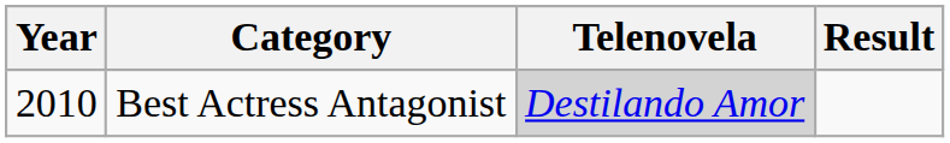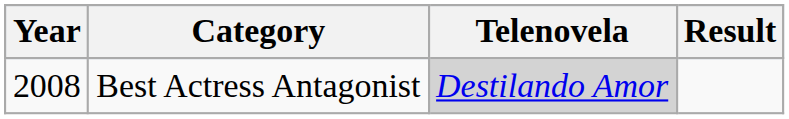Best Actress Antagonist | Year: 2010 -> 2008
